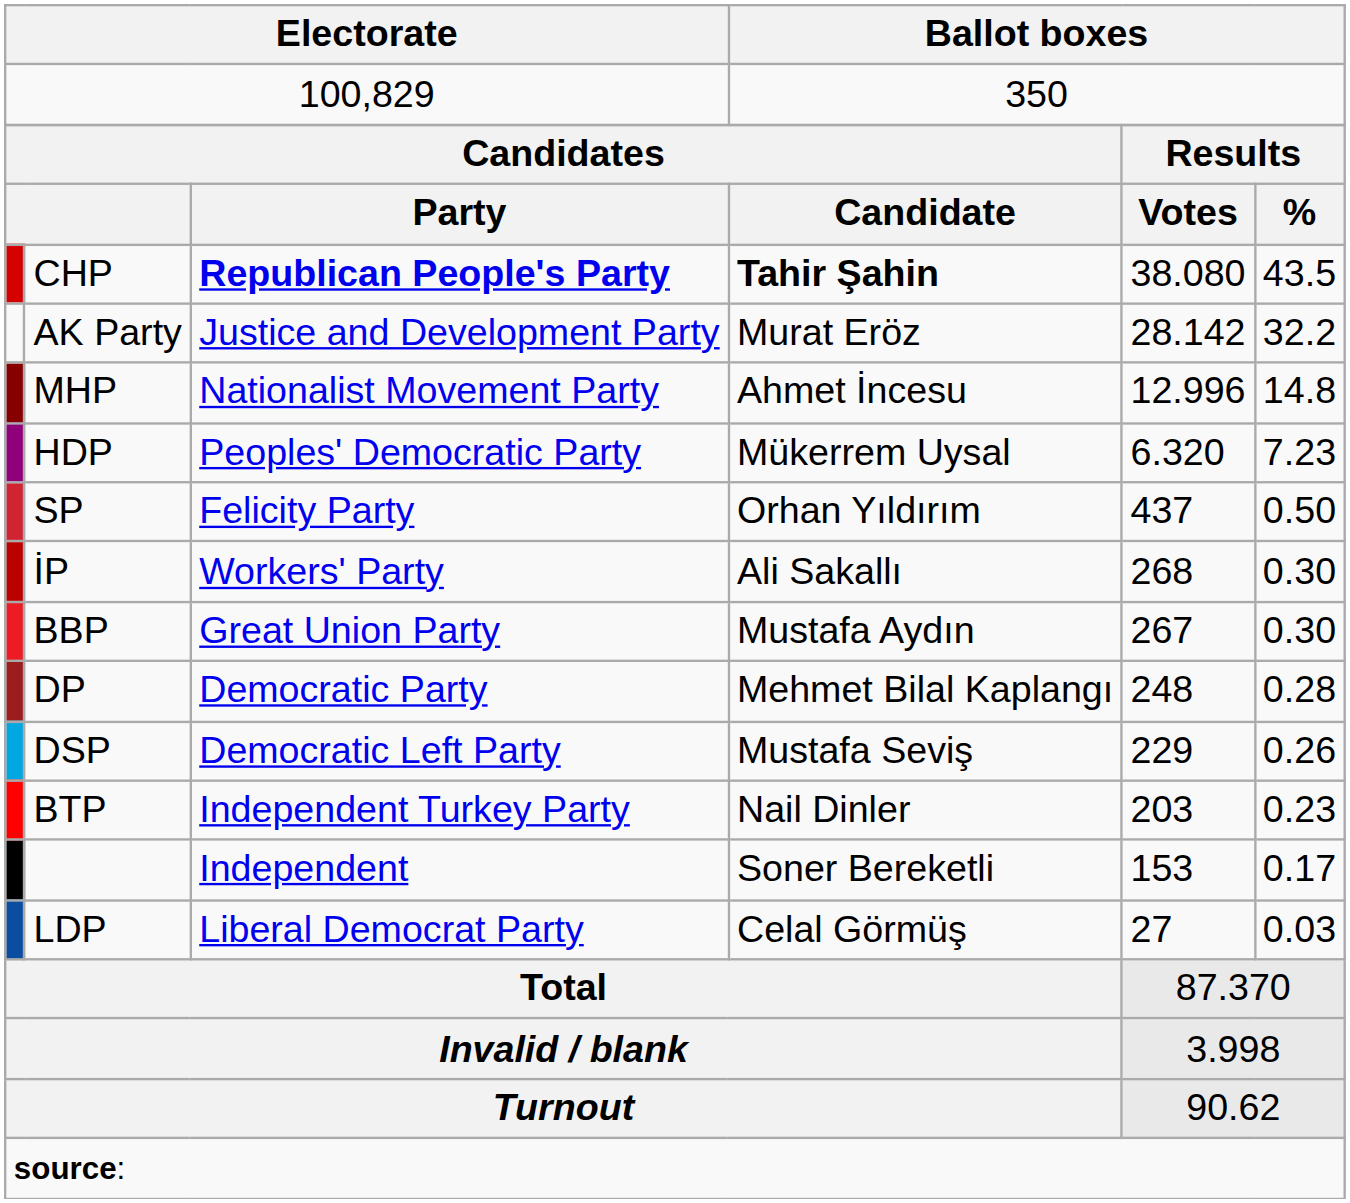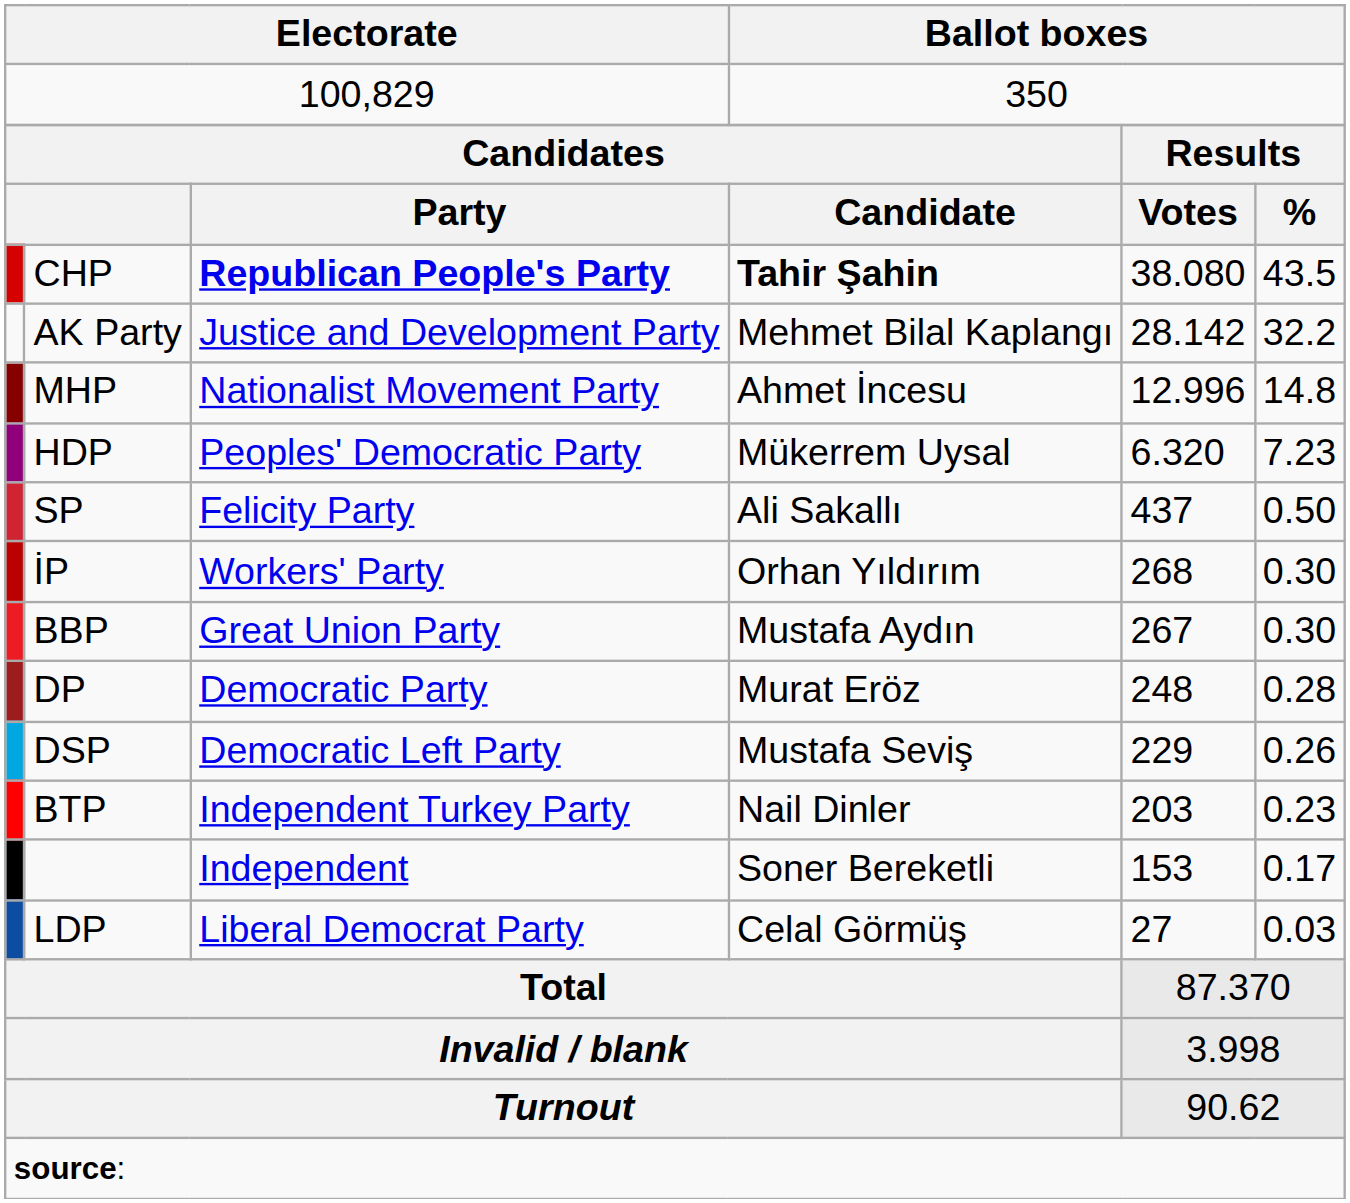AK Party | column 4: Murat Eröz -> Mehmet Bilal Kaplangı
SP | column 4: Orhan Yıldırım -> Ali Sakallı
İP | column 4: Ali Sakallı -> Orhan Yıldırım
DP | column 4: Mehmet Bilal Kaplangı -> Murat Eröz
